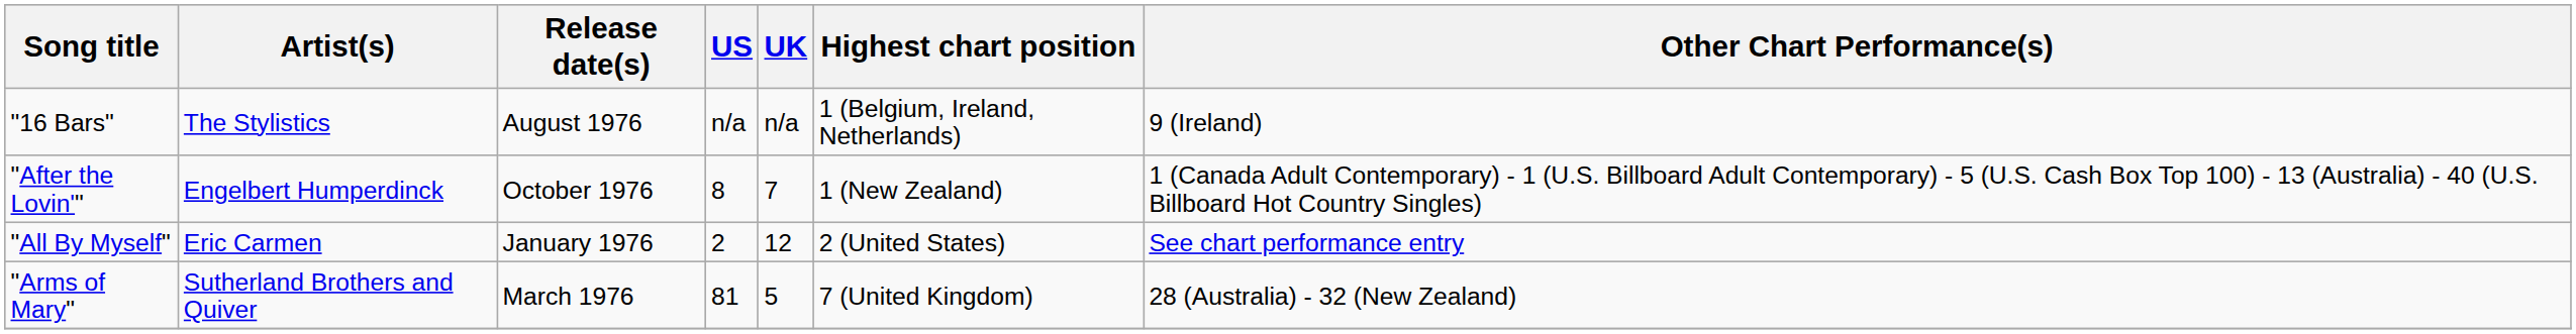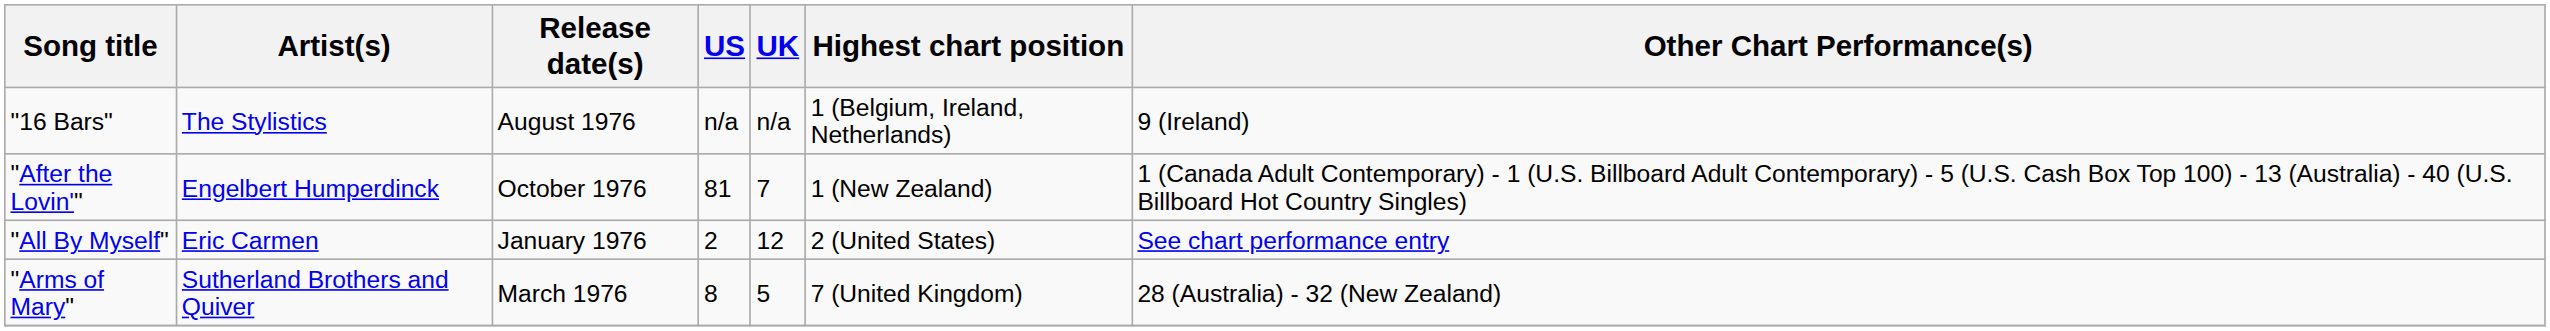"After the Lovin'" | US: 8 -> 81
"Arms of Mary" | US: 81 -> 8
